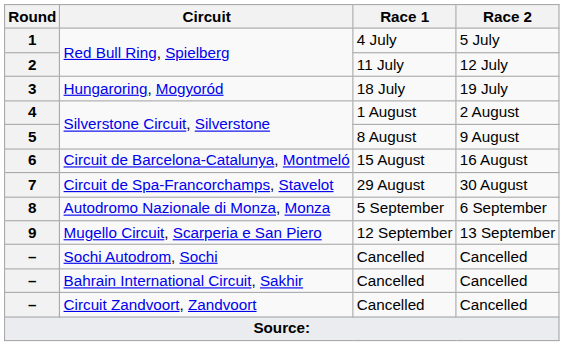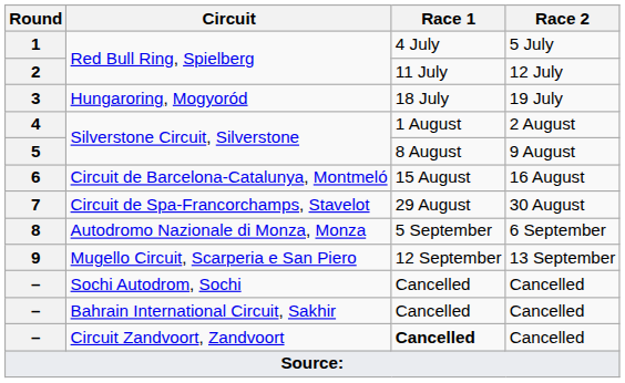– / Circuit Zandvoort, Zandvoort | Race 1: normal -> bold
